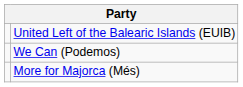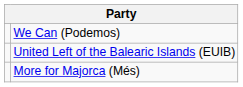rows swapped: We Can (Podemos) <-> United Left of the Balearic Islands (EUIB)
